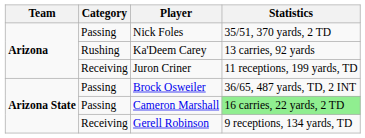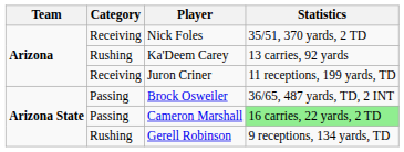Nick Foles | Category: Passing -> Receiving
Gerell Robinson | Category: Receiving -> Rushing
